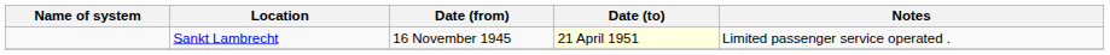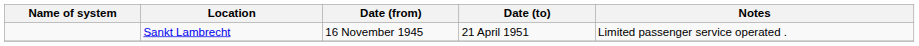Sankt Lambrecht | Date (to): lightyellow background -> no background
